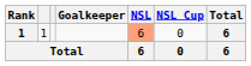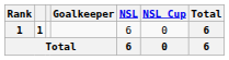row 2 | column 2: normal -> bold
row 2 | NSL: lightsalmon background -> no background
